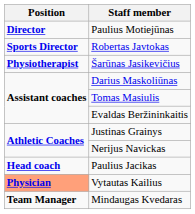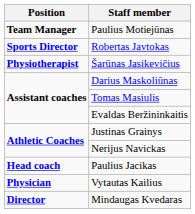Paulius Motiejūnas | Position: Director -> Team Manager
Vytautas Kailius | Position: lightsalmon background -> no background
Mindaugas Kvedaras | Position: Team Manager -> Director
